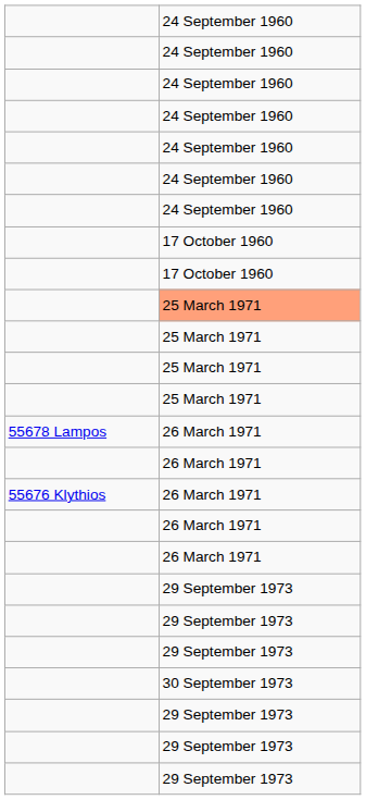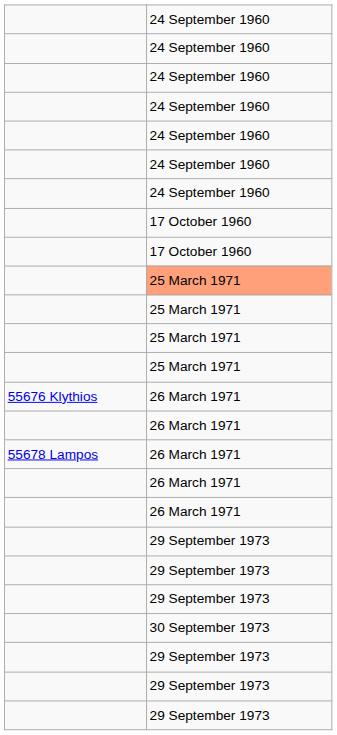row 14 | column 1: 55678 Lampos -> 55676 Klythios
row 16 | column 1: 55676 Klythios -> 55678 Lampos
